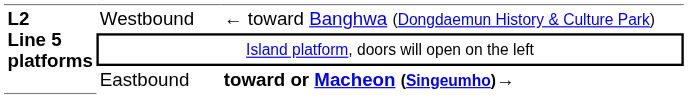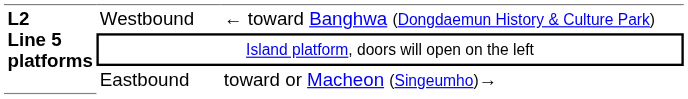Eastbound | column 3: bold -> normal
